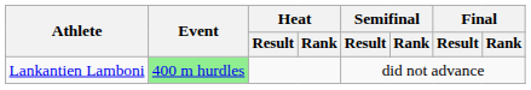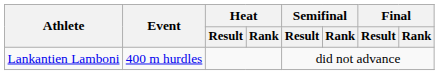Lankantien Lamboni | Event: lightgreen background -> no background
